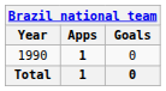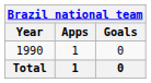1990 | Apps: bold -> normal
